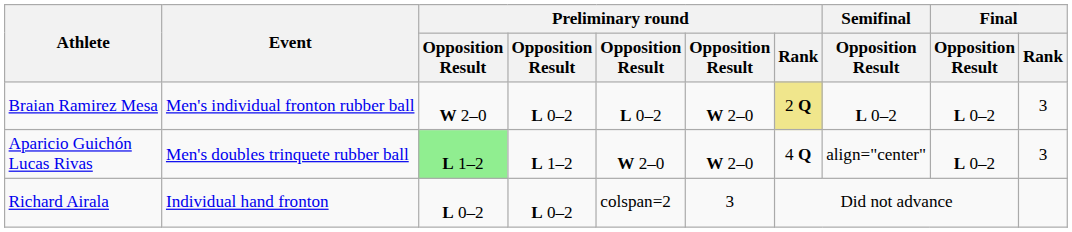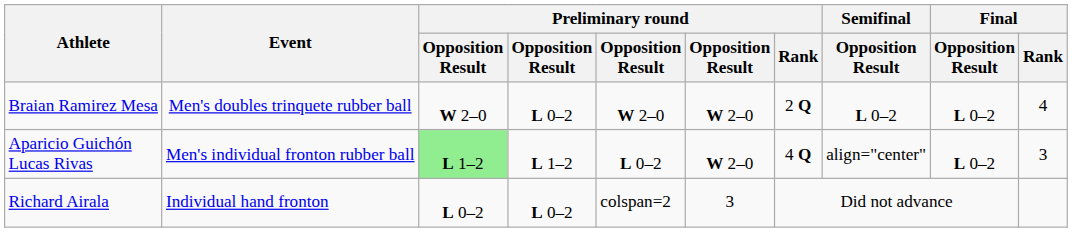Braian Ramirez Mesa | Event: Men's individual fronton rubber ball -> Men's doubles trinquete rubber ball
Braian Ramirez Mesa | column 5: L 0–2 -> W 2–0
Braian Ramirez Mesa | Preliminary round / Rank: khaki background -> no background
Braian Ramirez Mesa | Final / Rank: 3 -> 4
Aparicio Guichón Lucas Rivas | Event: Men's doubles trinquete rubber ball -> Men's individual fronton rubber ball
Aparicio Guichón Lucas Rivas | column 5: W 2–0 -> L 0–2
